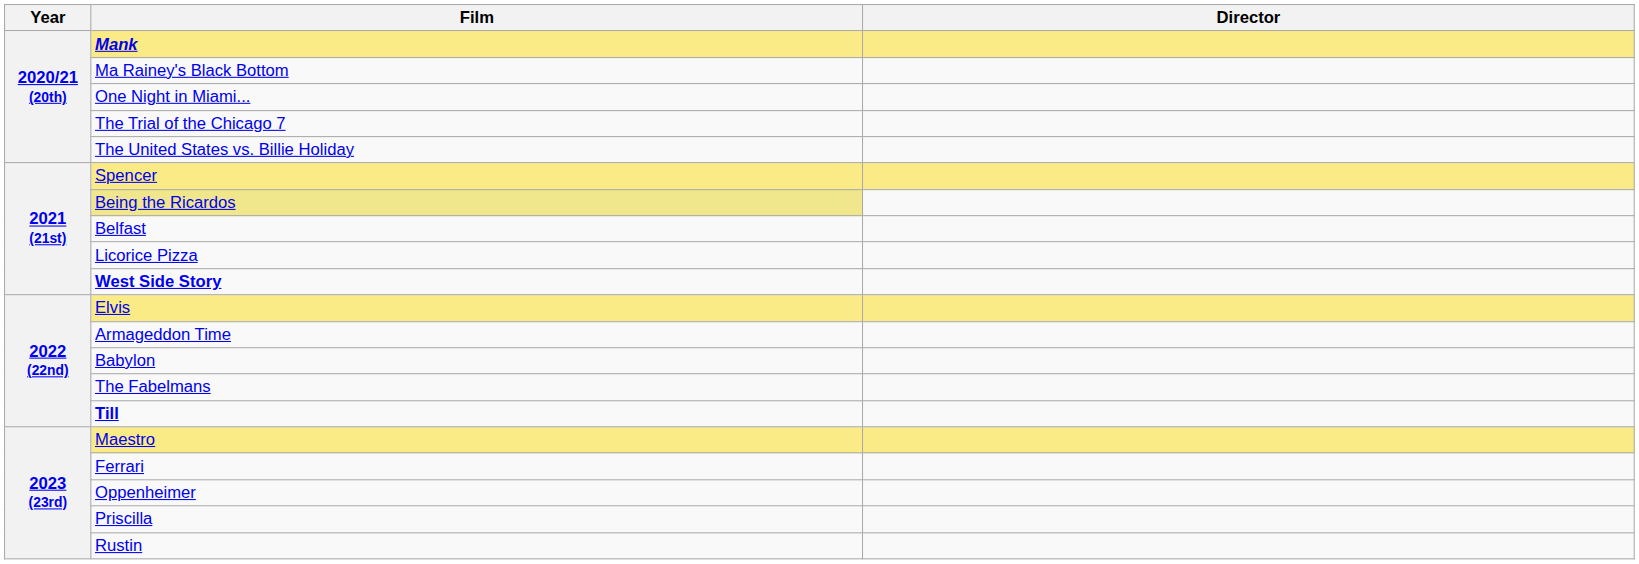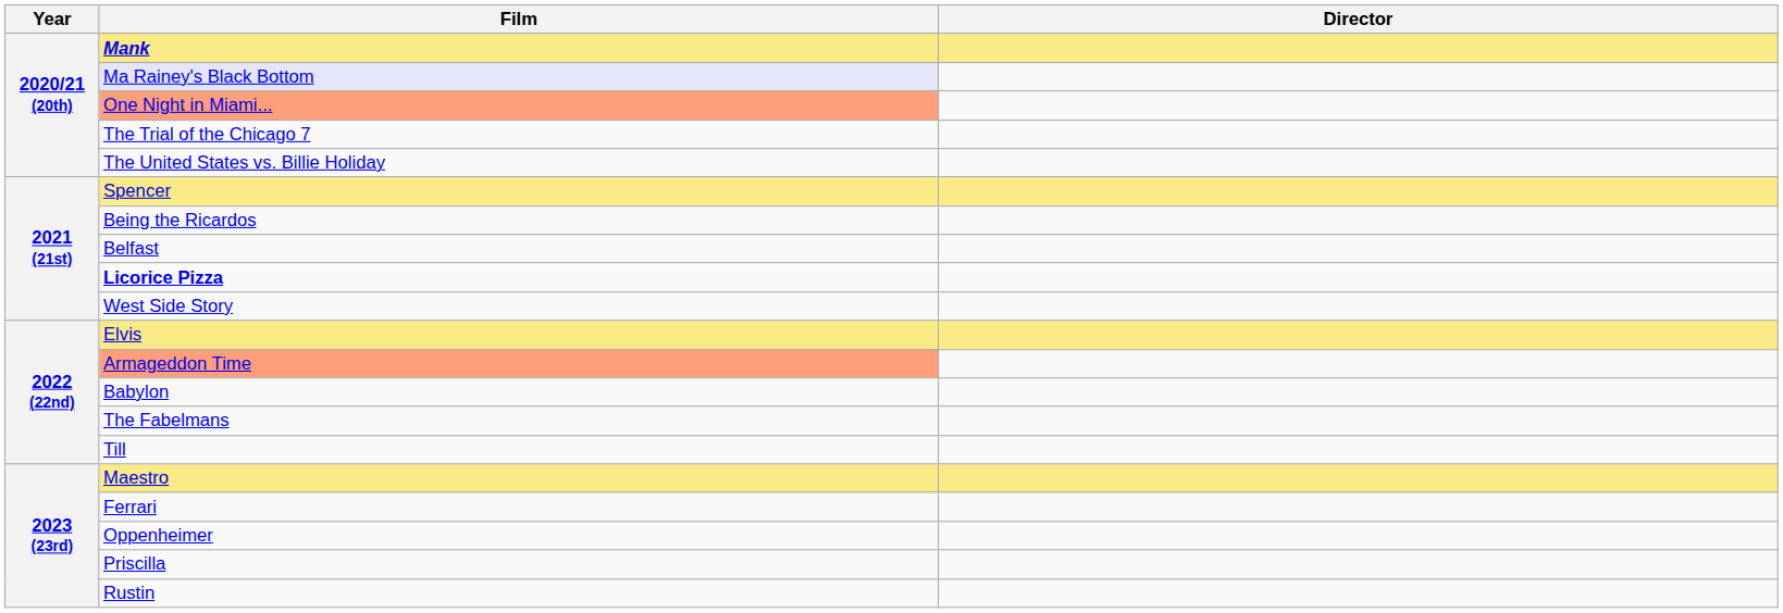Ma Rainey's Black Bottom | Film: no background -> lavender background
One Night in Miami... | Film: no background -> lightsalmon background
Being the Ricardos | Film: khaki background -> no background
Licorice Pizza | Film: normal -> bold
West Side Story | Film: bold -> normal
Armageddon Time | Film: no background -> lightsalmon background
Till | Film: bold -> normal
